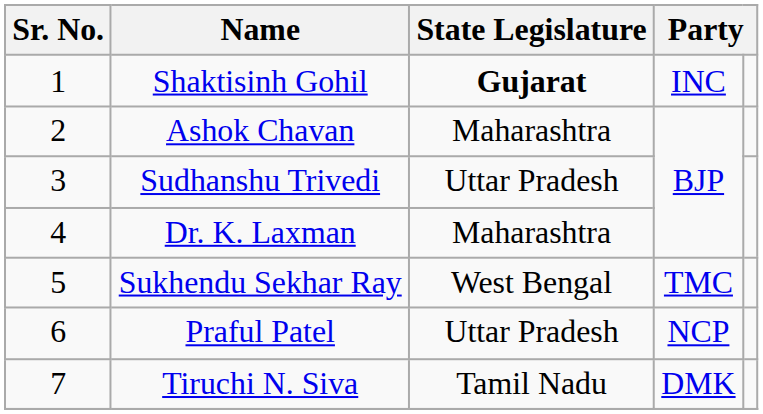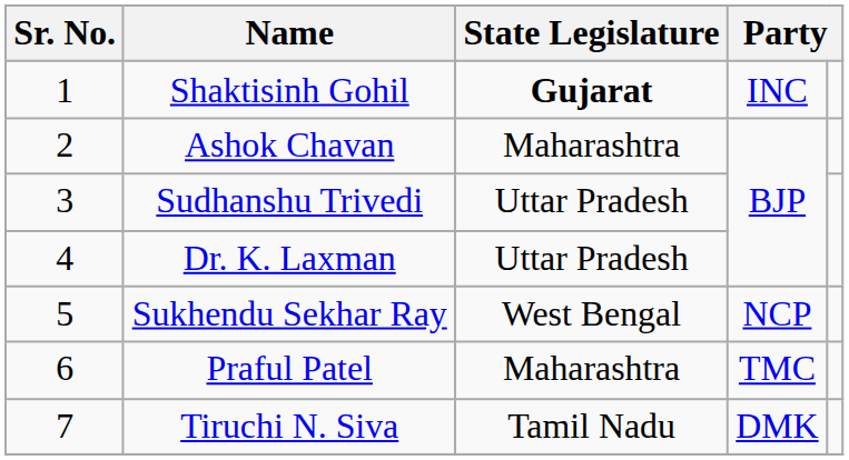Dr. K. Laxman | State Legislature: Maharashtra -> Uttar Pradesh
Sukhendu Sekhar Ray | column 4: TMC -> NCP
Praful Patel | State Legislature: Uttar Pradesh -> Maharashtra
Praful Patel | column 4: NCP -> TMC
